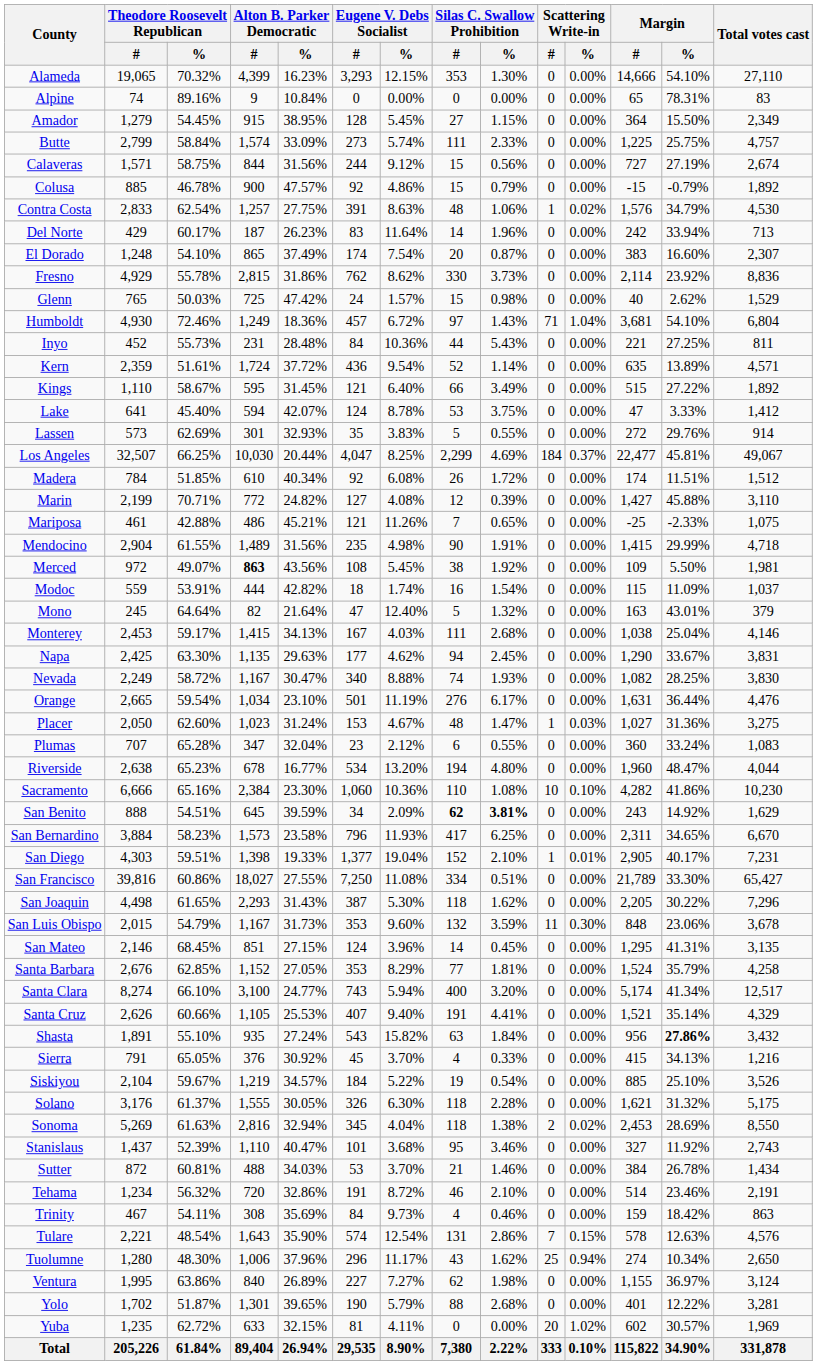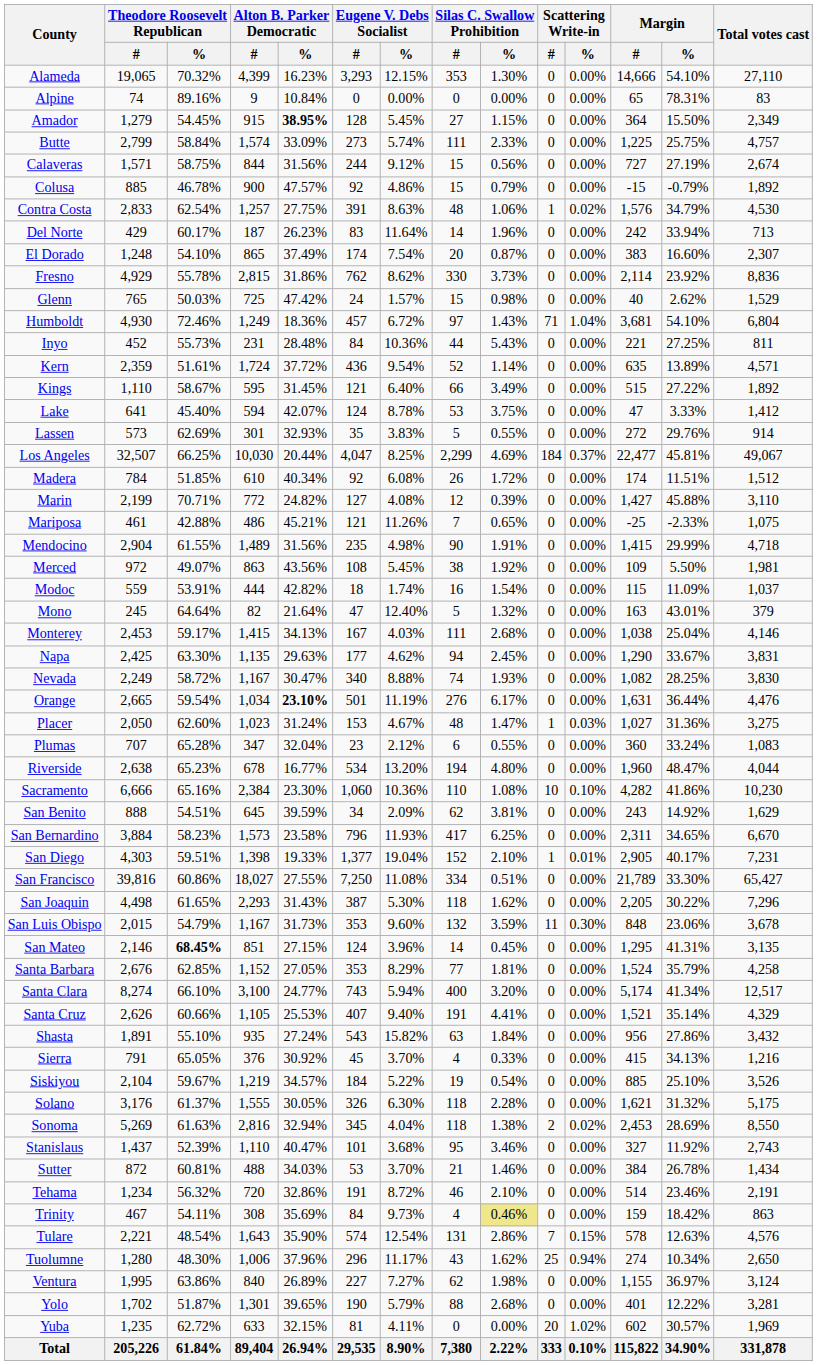Amador | Alton B. Parker Democratic / %: normal -> bold
Merced | Alton B. Parker Democratic / #: bold -> normal
Orange | Alton B. Parker Democratic / %: normal -> bold
San Benito | Silas C. Swallow Prohibition / #: bold -> normal
San Benito | Silas C. Swallow Prohibition / %: bold -> normal
San Mateo | Theodore Roosevelt Republican / %: normal -> bold
Shasta | Margin / %: bold -> normal
Trinity | Silas C. Swallow Prohibition / %: no background -> khaki background
